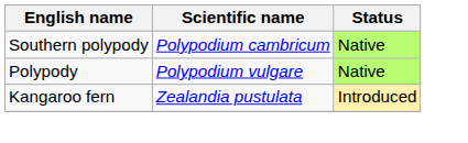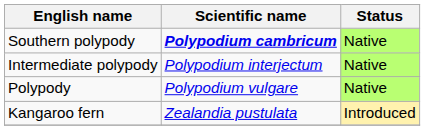Southern polypody | Scientific name: normal -> bold
+ row: Intermediate polypody | Polypodium interjectum | Native
